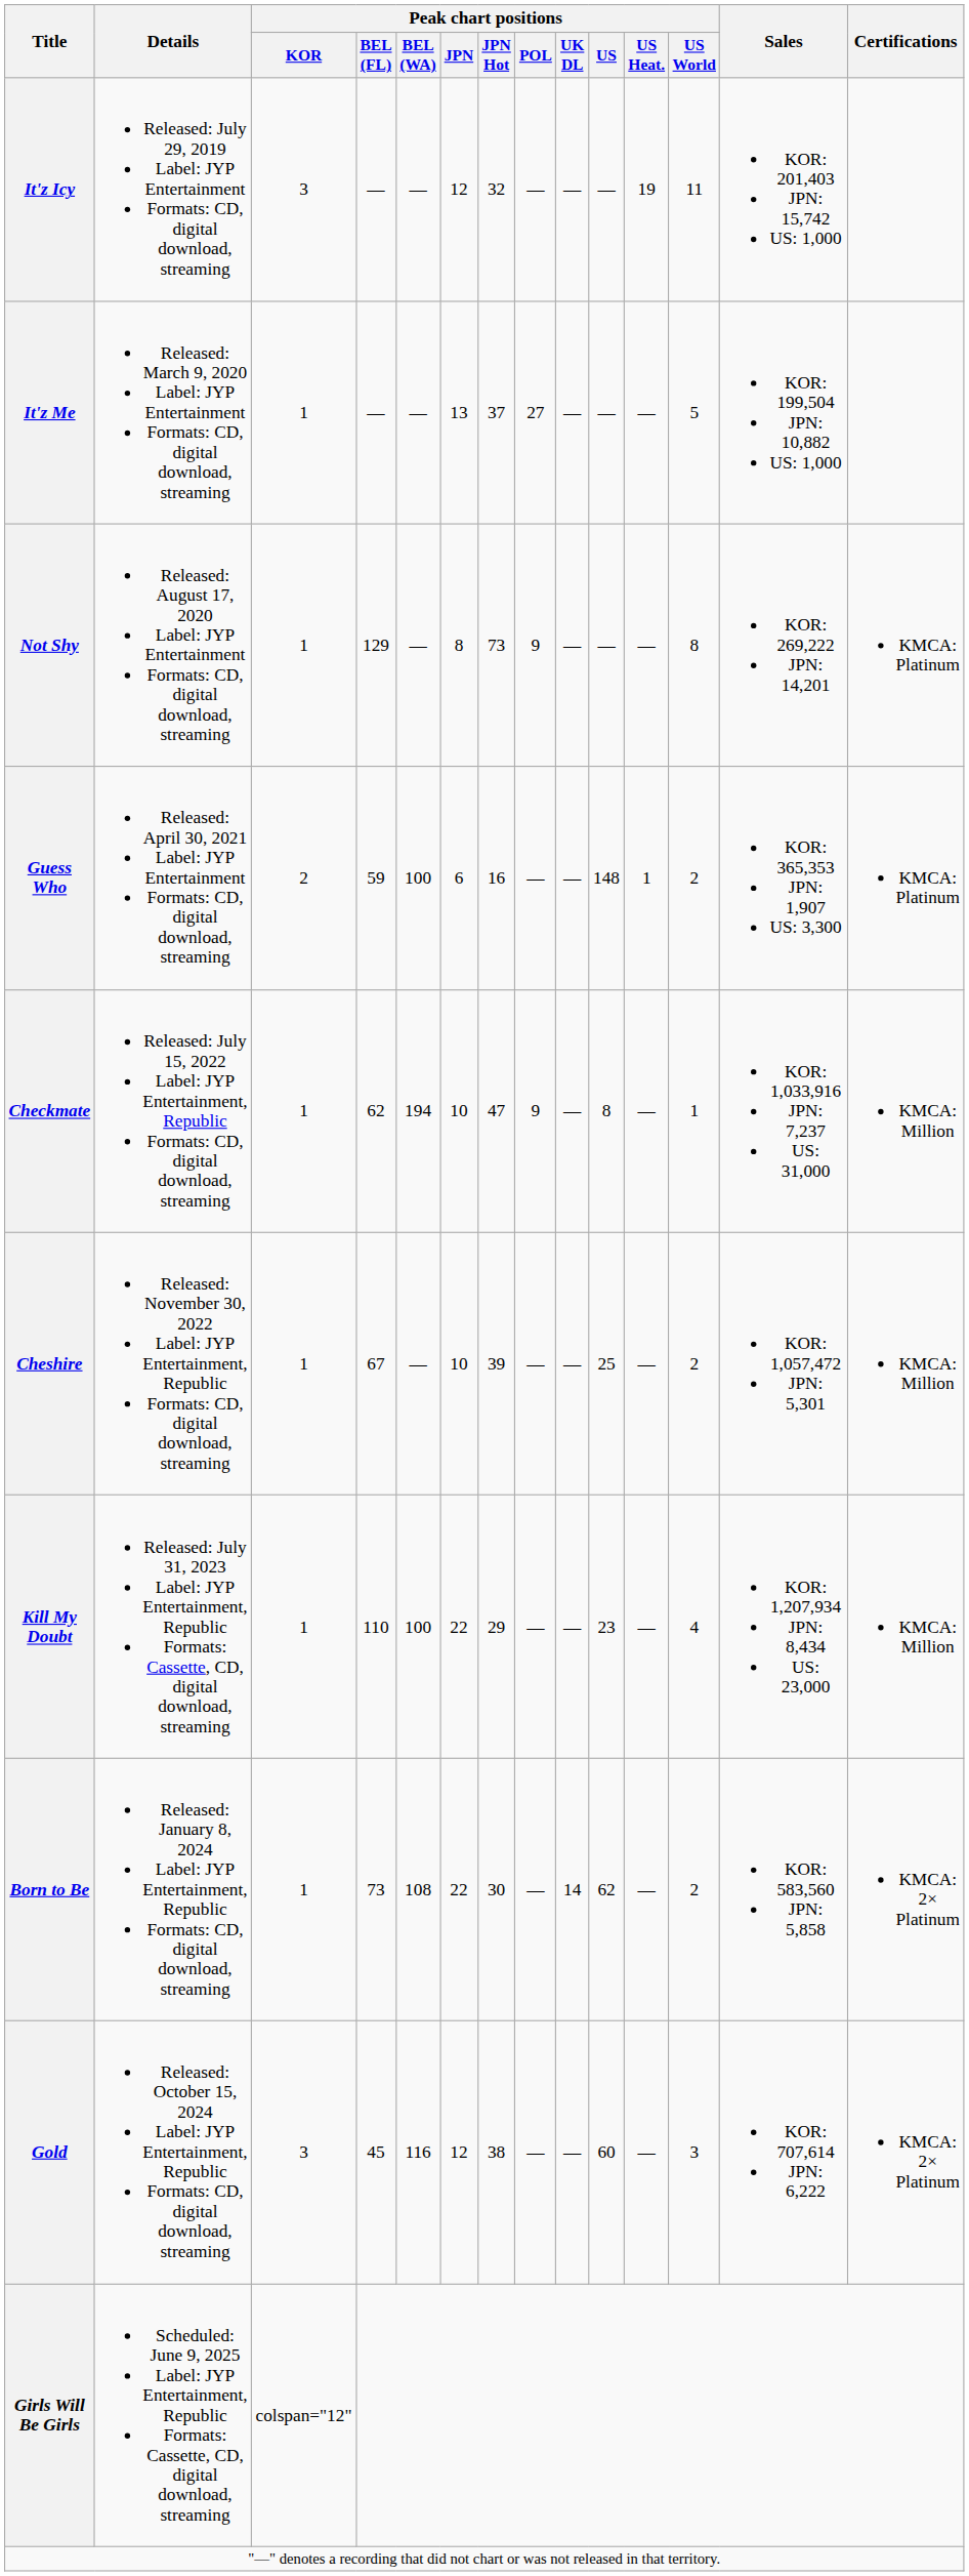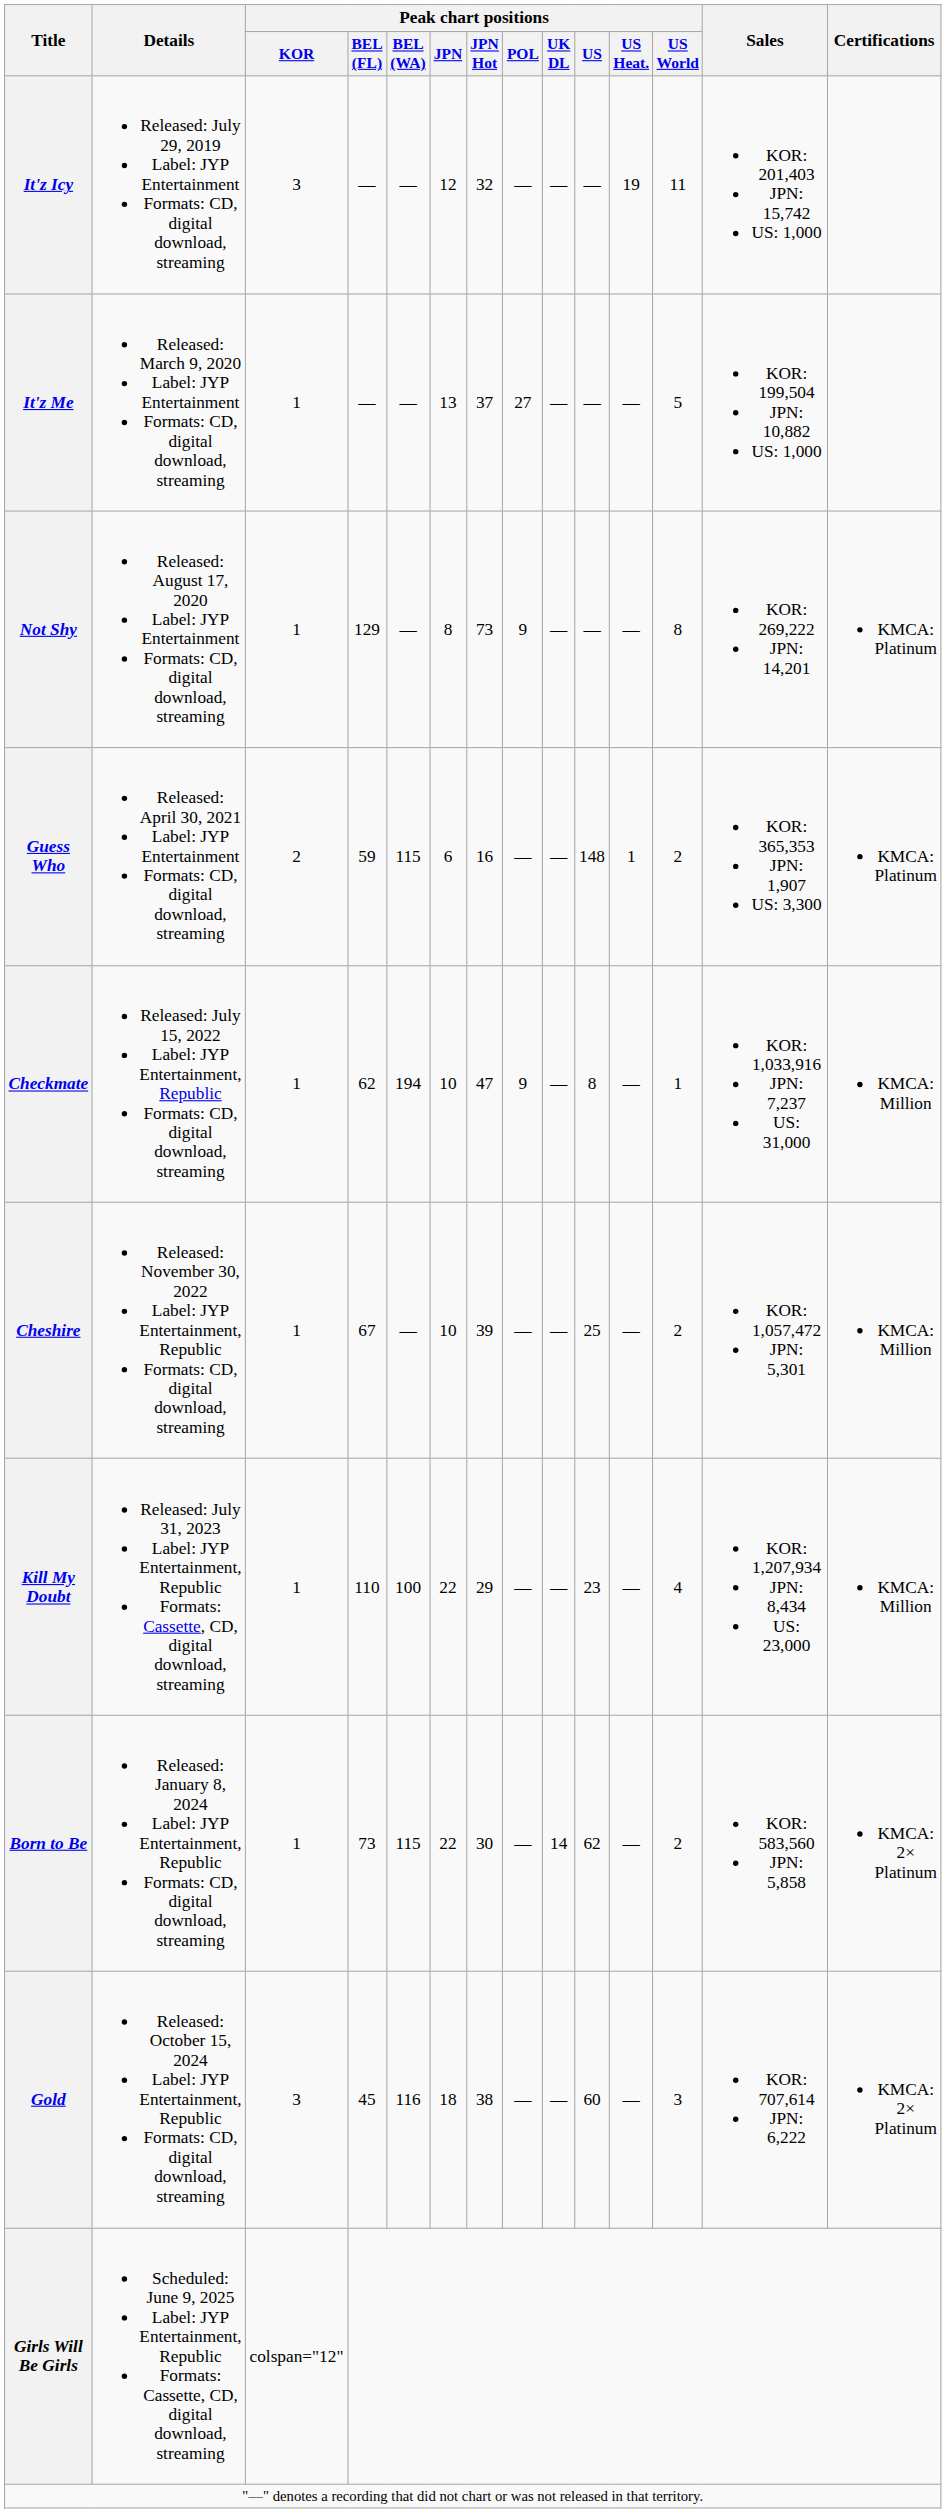Guess Who | Peak chart positions / BEL (WA): 100 -> 115
Born to Be | Peak chart positions / BEL (WA): 108 -> 115
Gold | Peak chart positions / JPN: 12 -> 18
